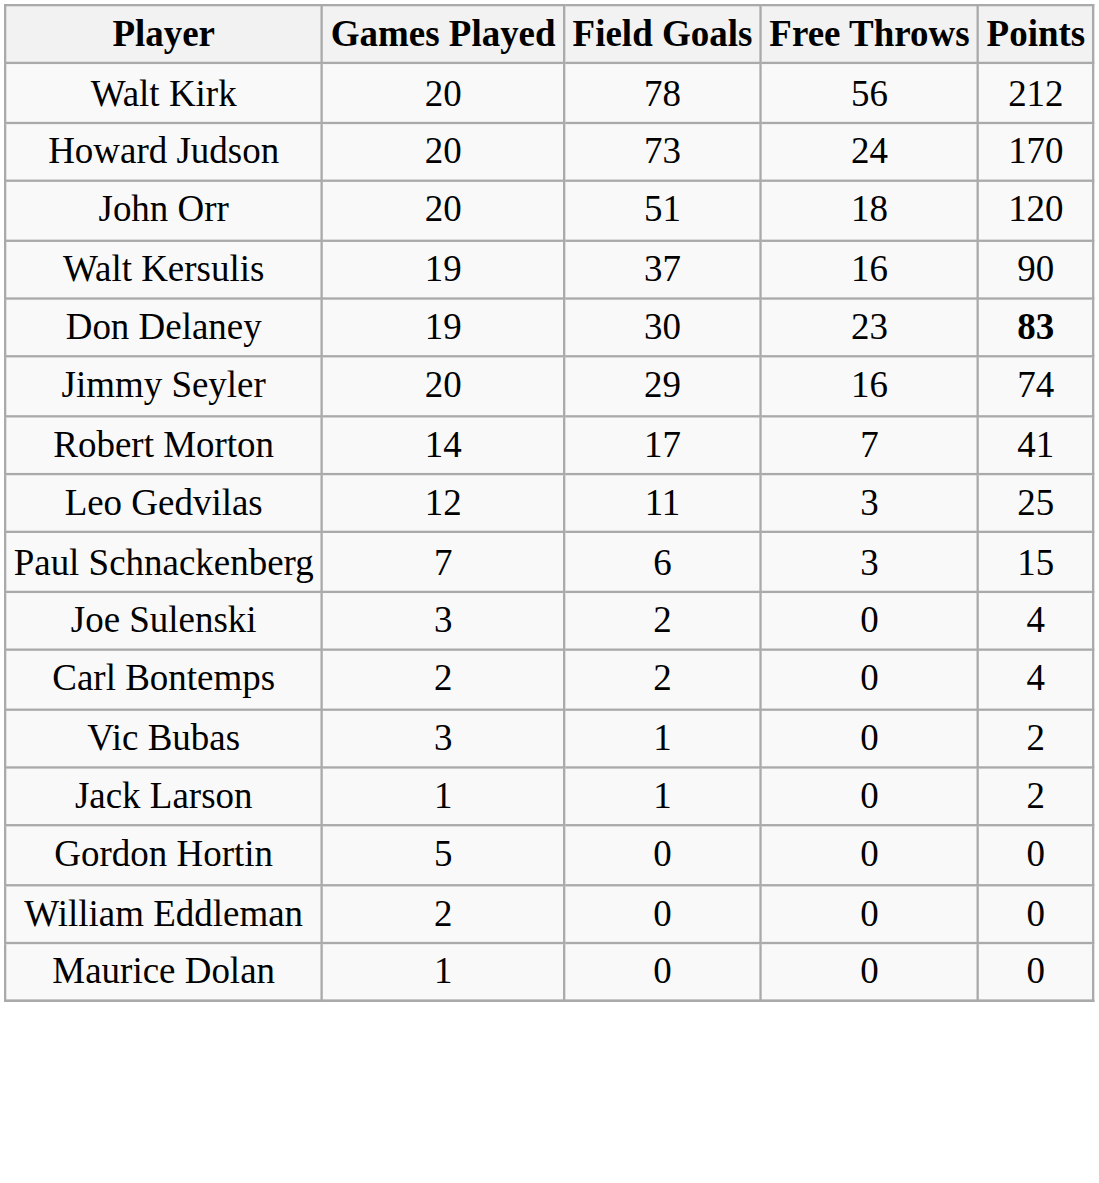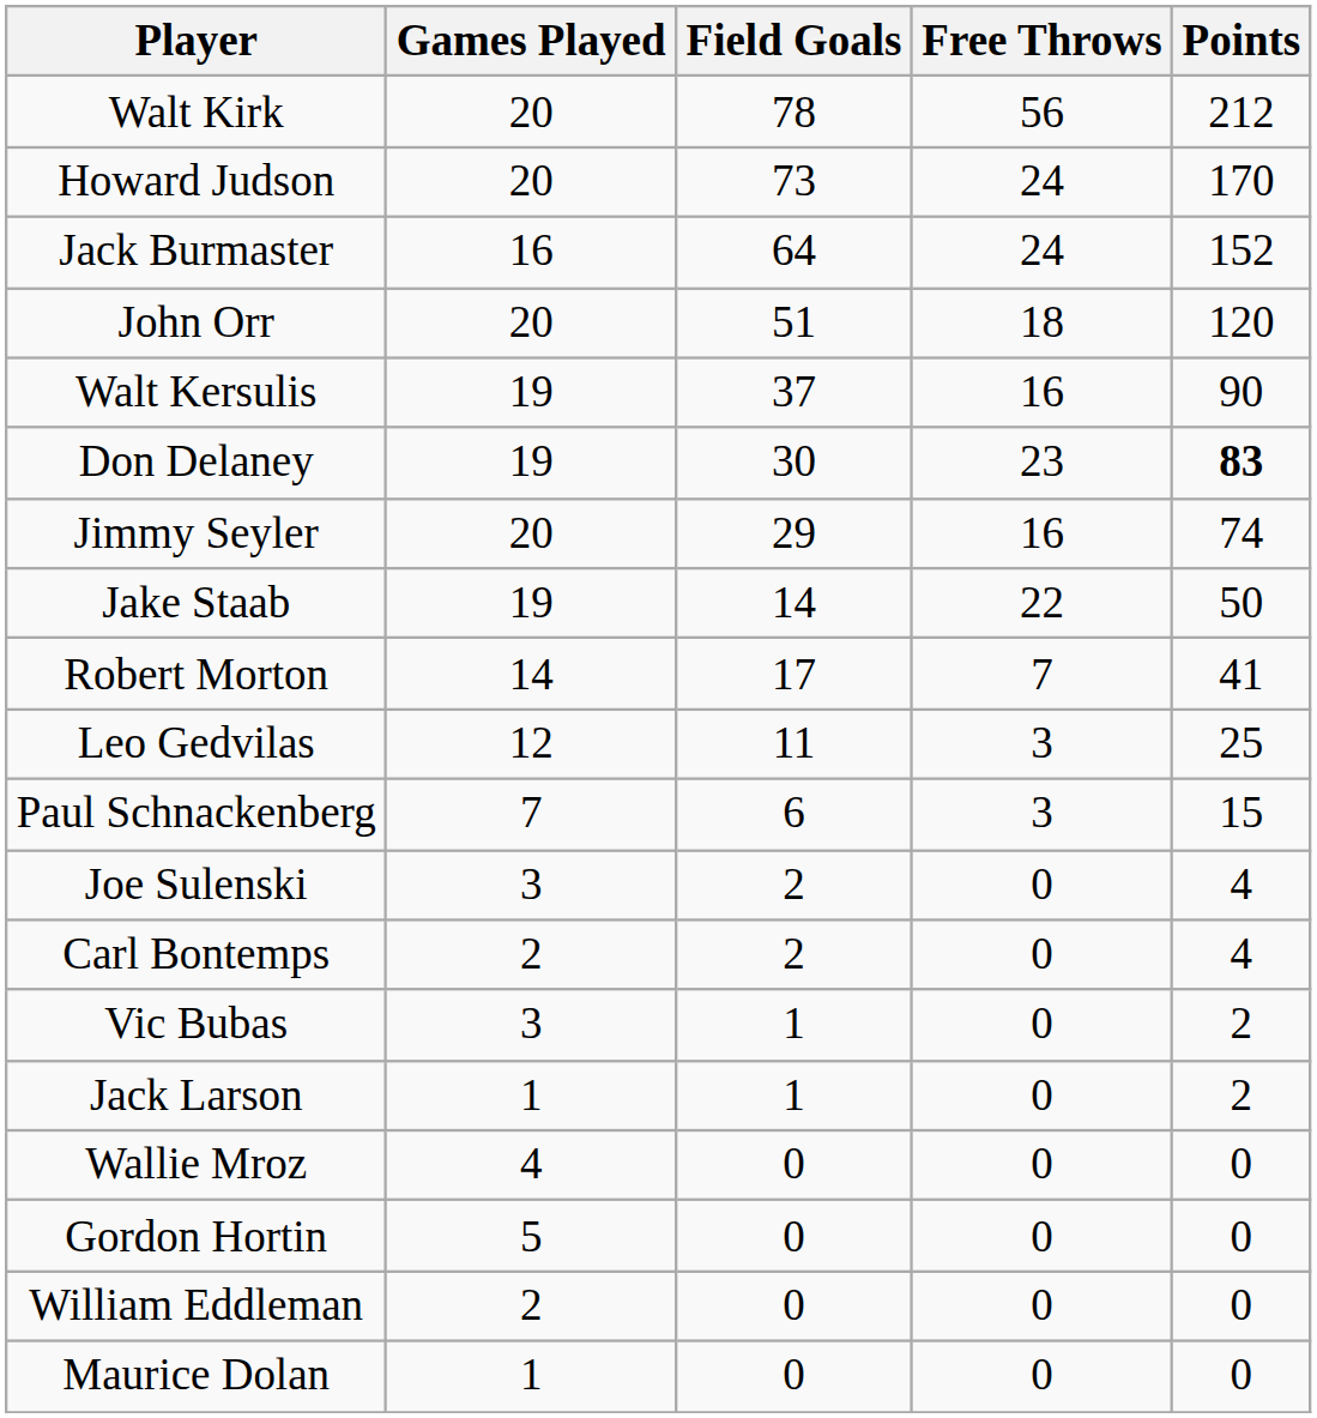+ row: Jack Burmaster | 16 | 64 | 24 | 152
+ row: Jake Staab | 19 | 14 | 22 | 50
+ row: Wallie Mroz | 4 | 0 | 0 | 0
